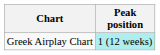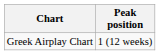Greek Airplay Chart | Peak position: paleturquoise background -> no background
